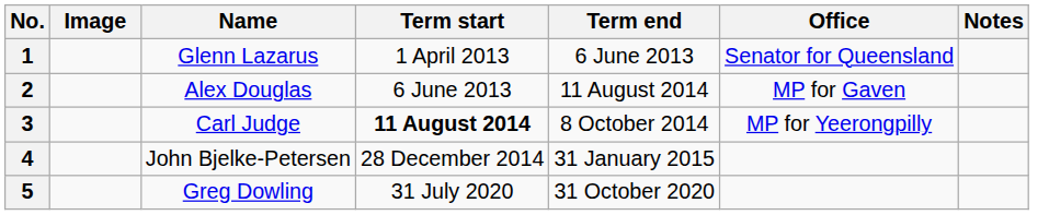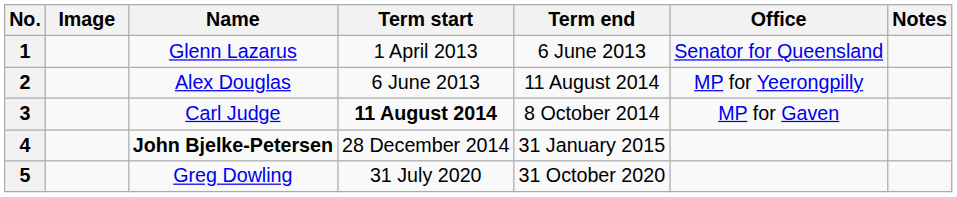2 | Office: MP for Gaven -> MP for Yeerongpilly
3 | Office: MP for Yeerongpilly -> MP for Gaven
4 | Name: normal -> bold
